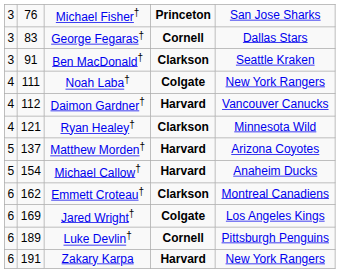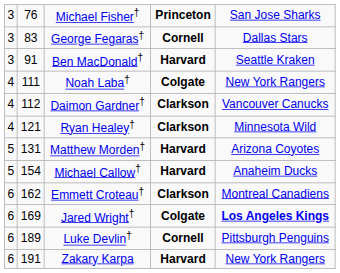Ben MacDonald† | column 4: Clarkson -> Harvard
Daimon Gardner† | column 4: Harvard -> Clarkson
Matthew Morden† | column 2: 137 -> 131
Jared Wright† | column 5: normal -> bold
